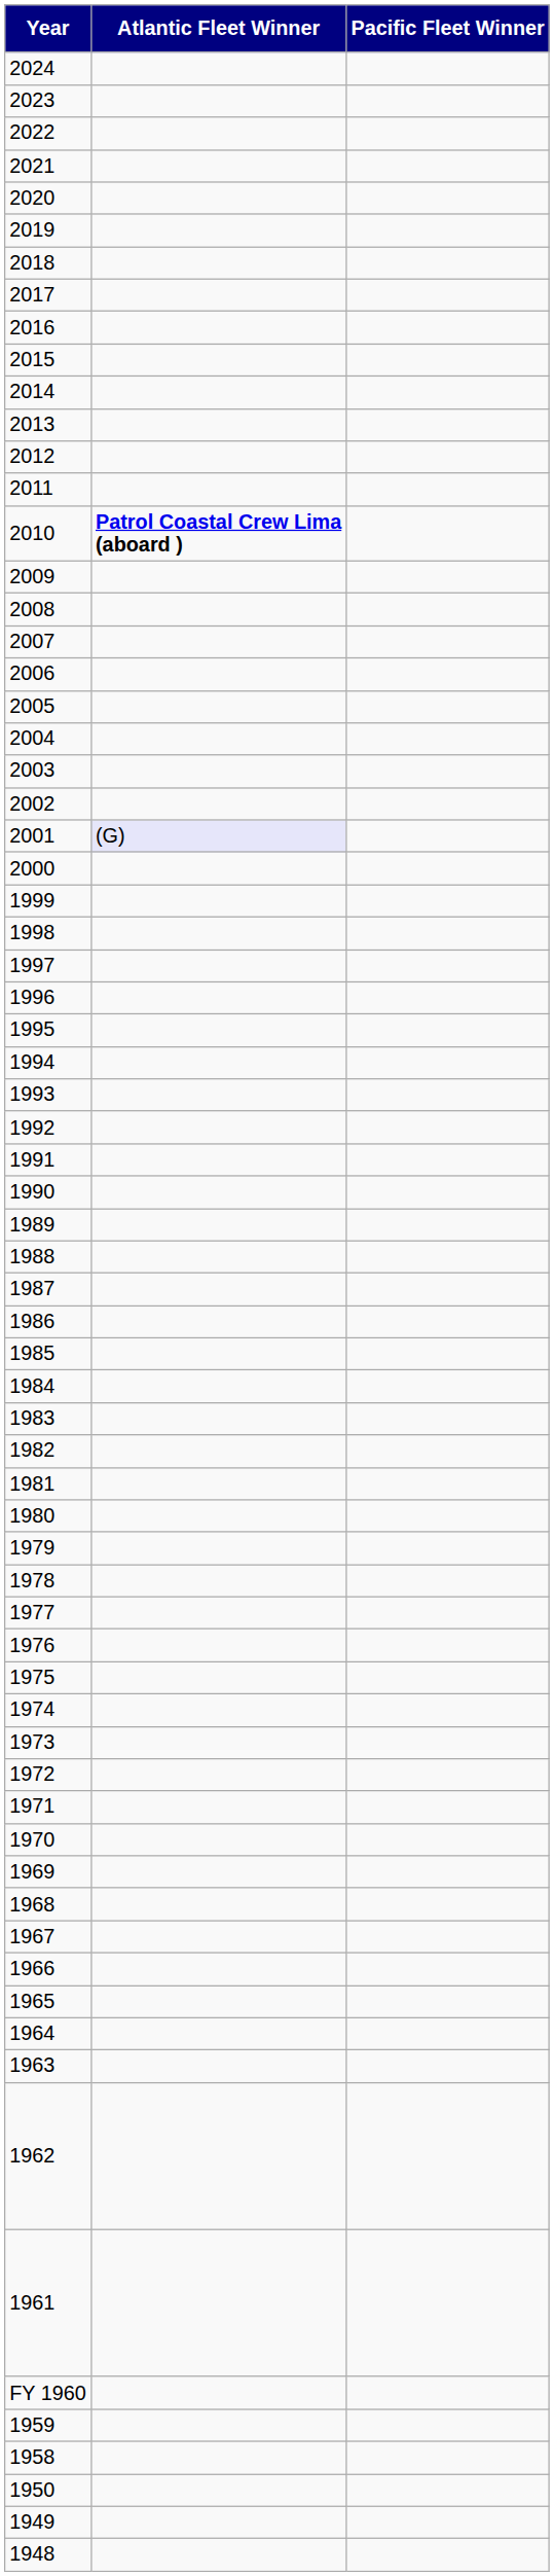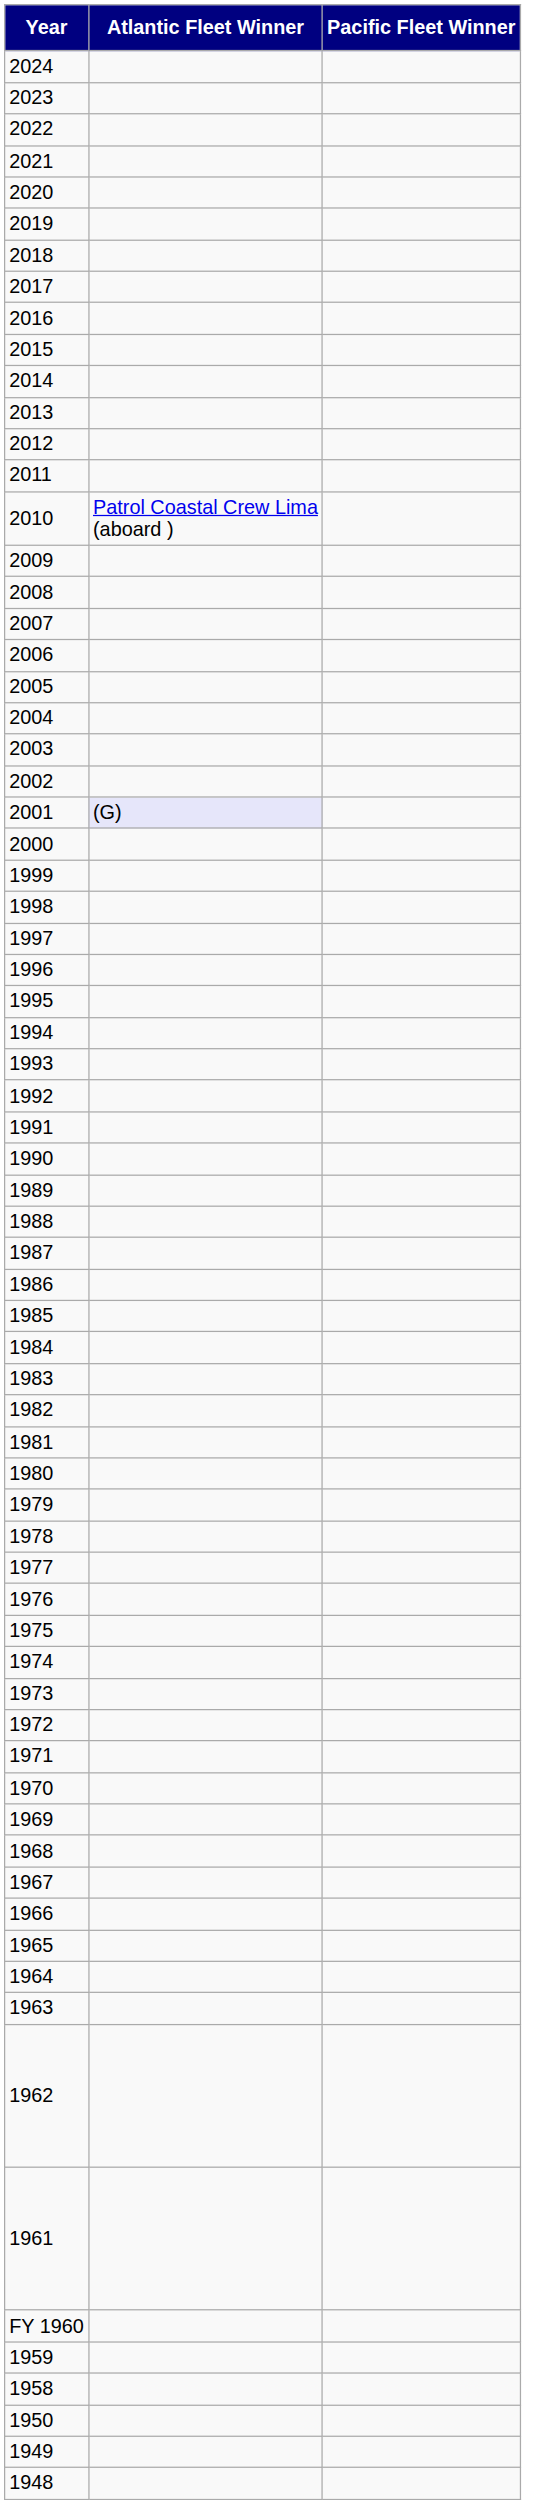2010 | Atlantic Fleet Winner: bold -> normal
